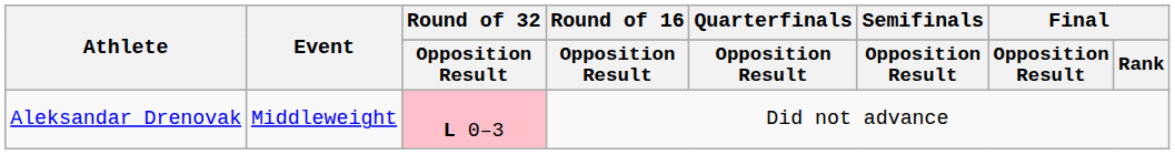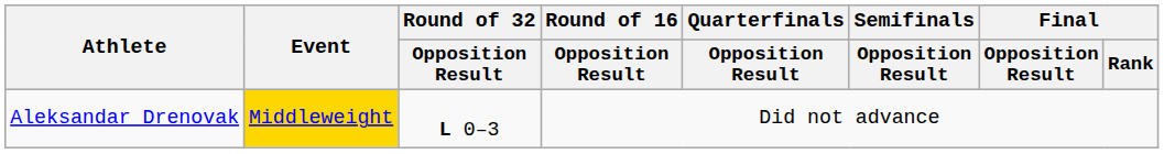Aleksandar Drenovak | Event: no background -> gold background
Aleksandar Drenovak | Round of 32 / Opposition Result: pink background -> no background
